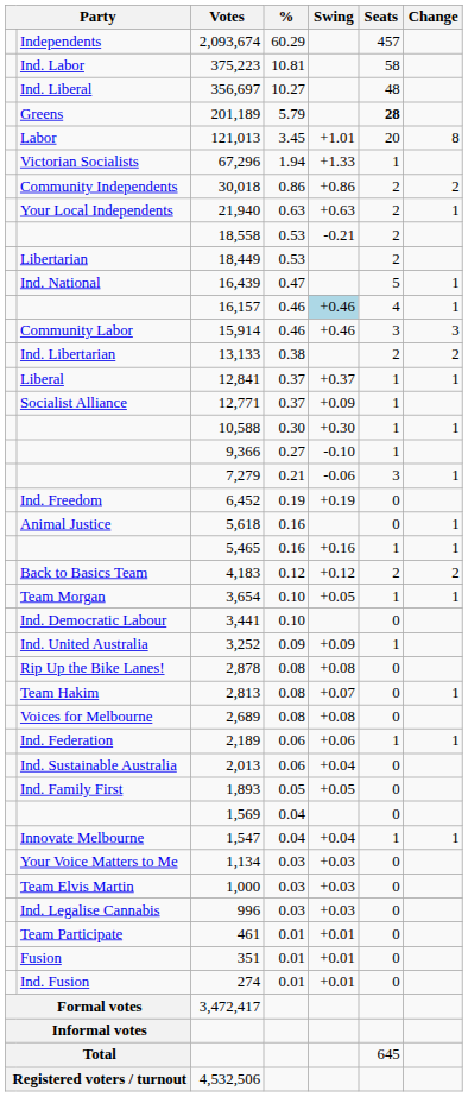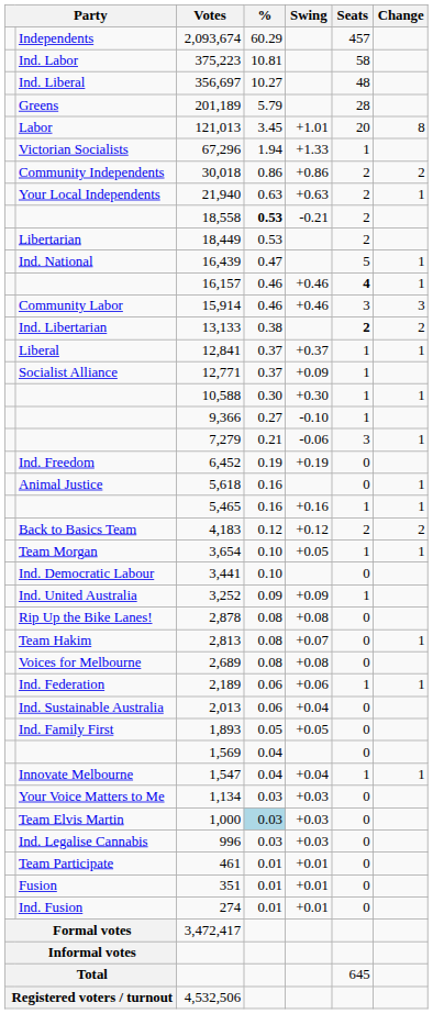201,189 | Seats: bold -> normal
18,558 | %: normal -> bold
16,157 | Swing: lightblue background -> no background
16,157 | Seats: normal -> bold
13,133 | Seats: normal -> bold
1,000 | %: no background -> lightblue background
